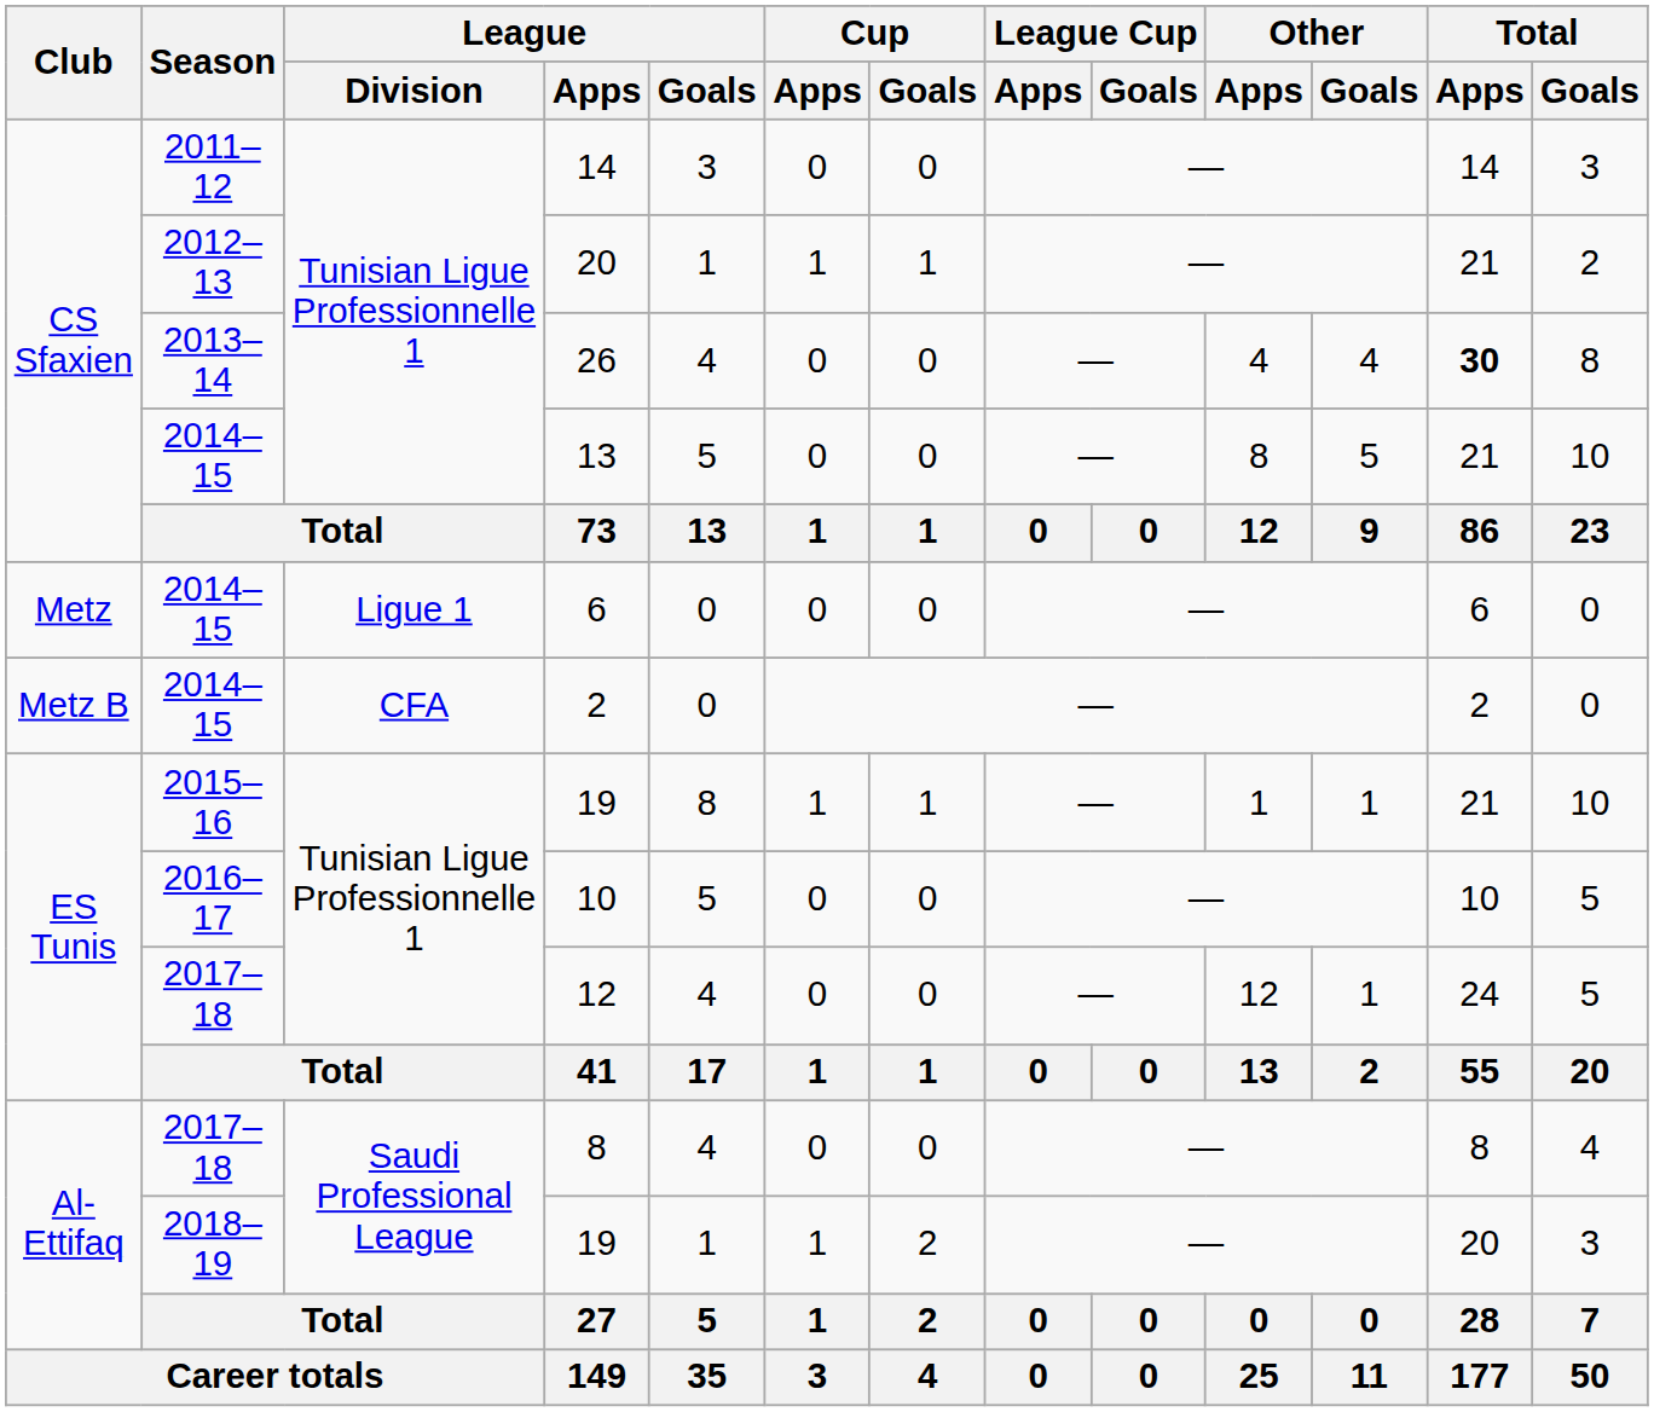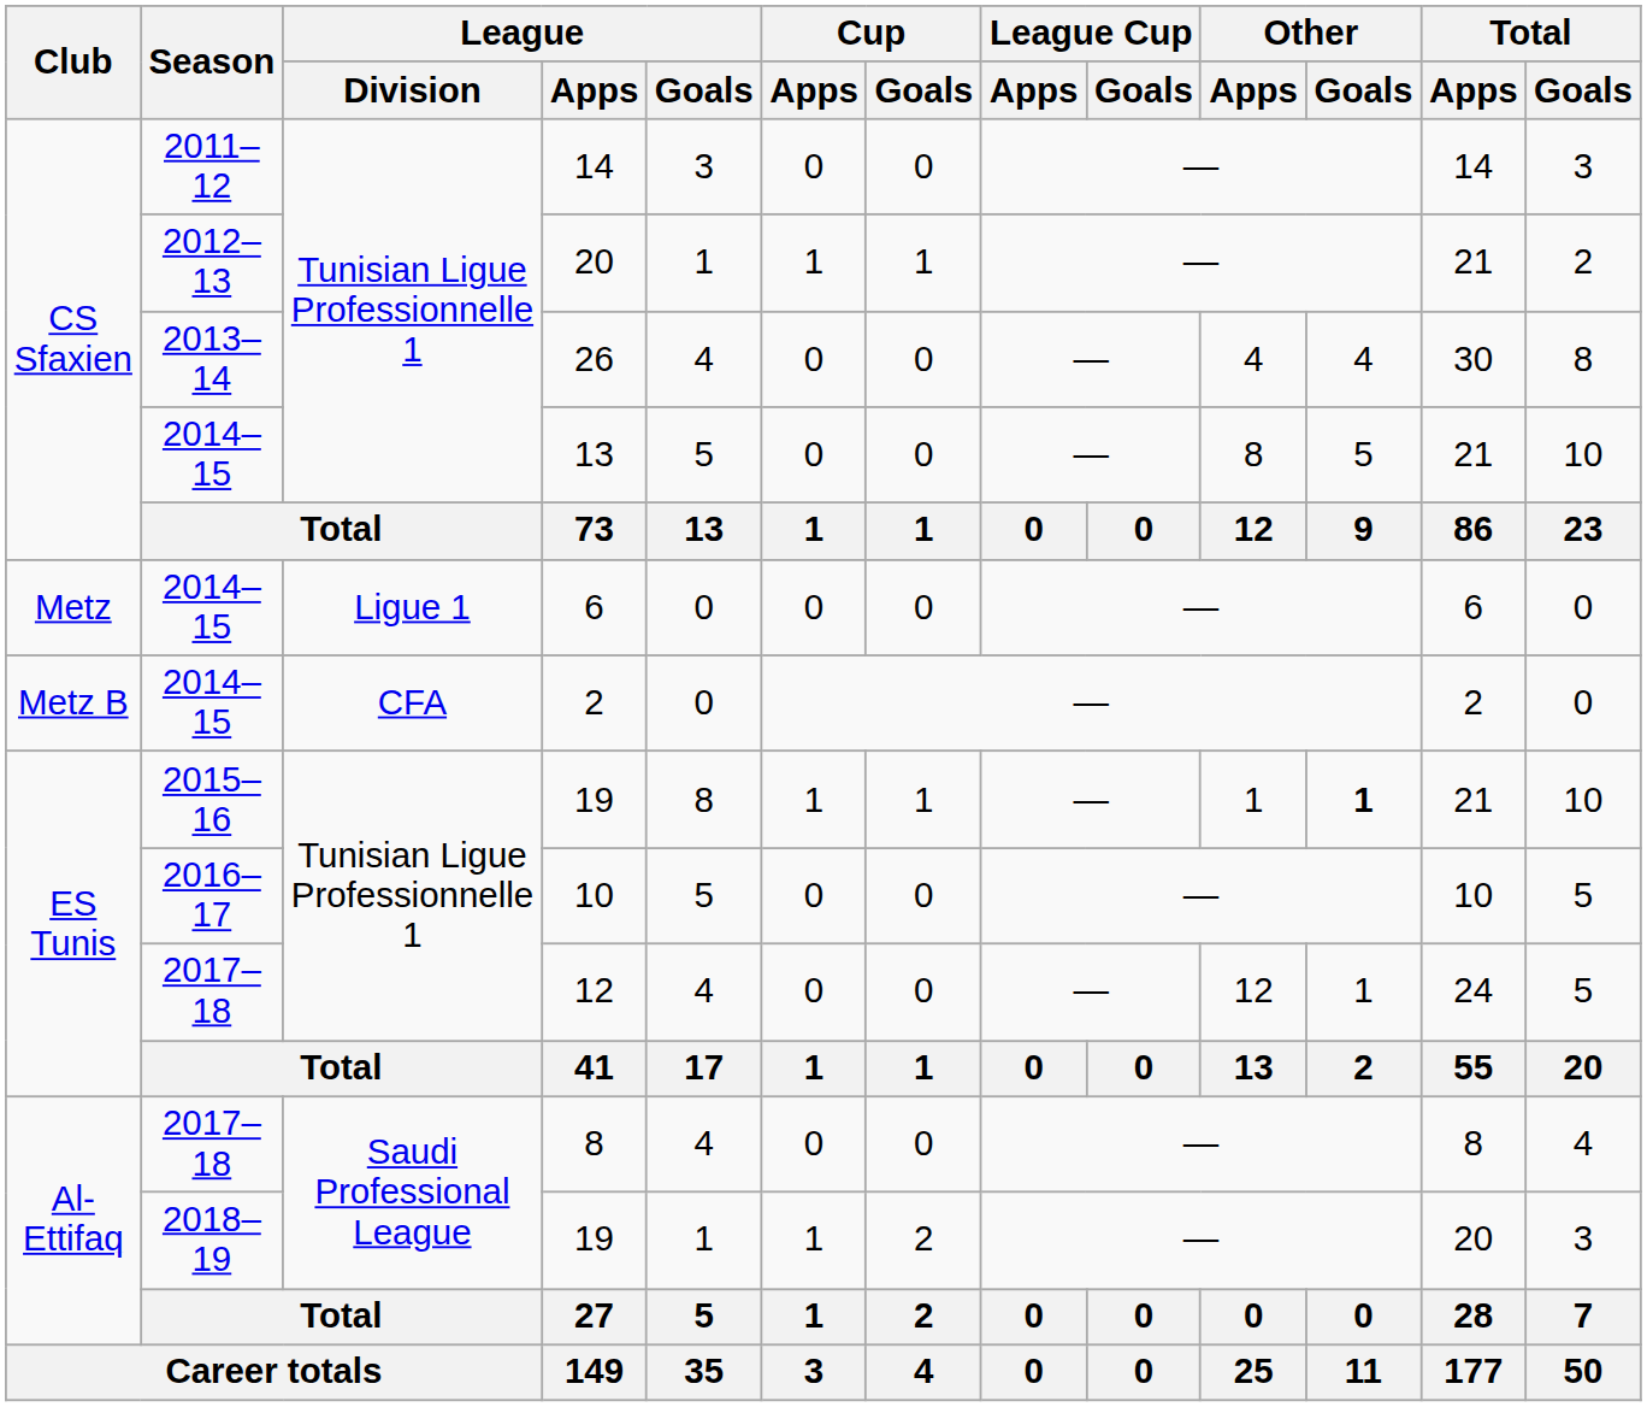26 | Total / Apps: bold -> normal
2015–16 / 19 | Other / Goals: normal -> bold
